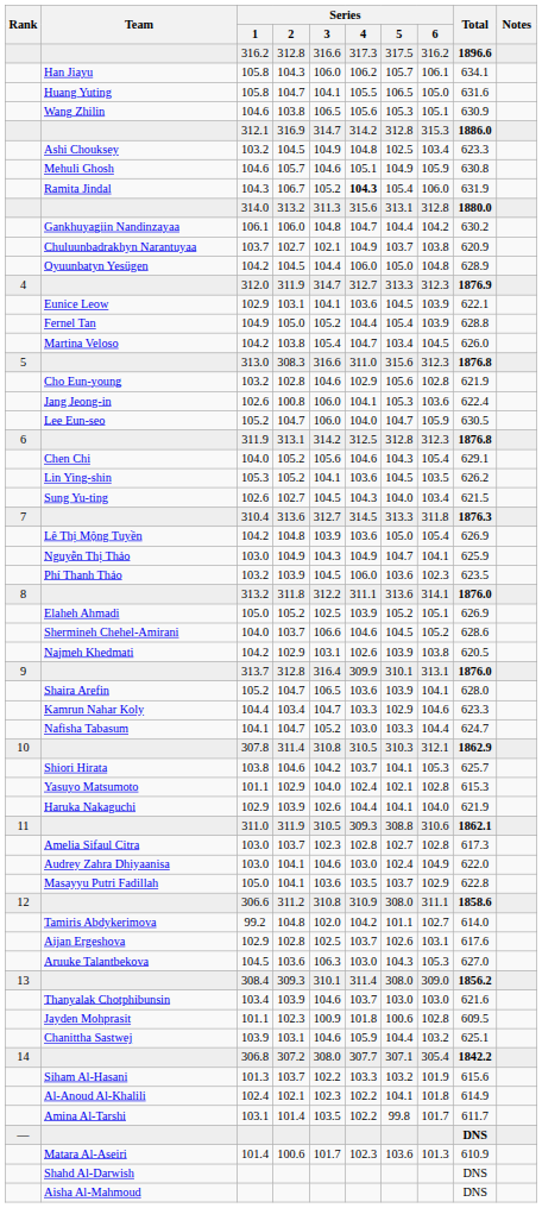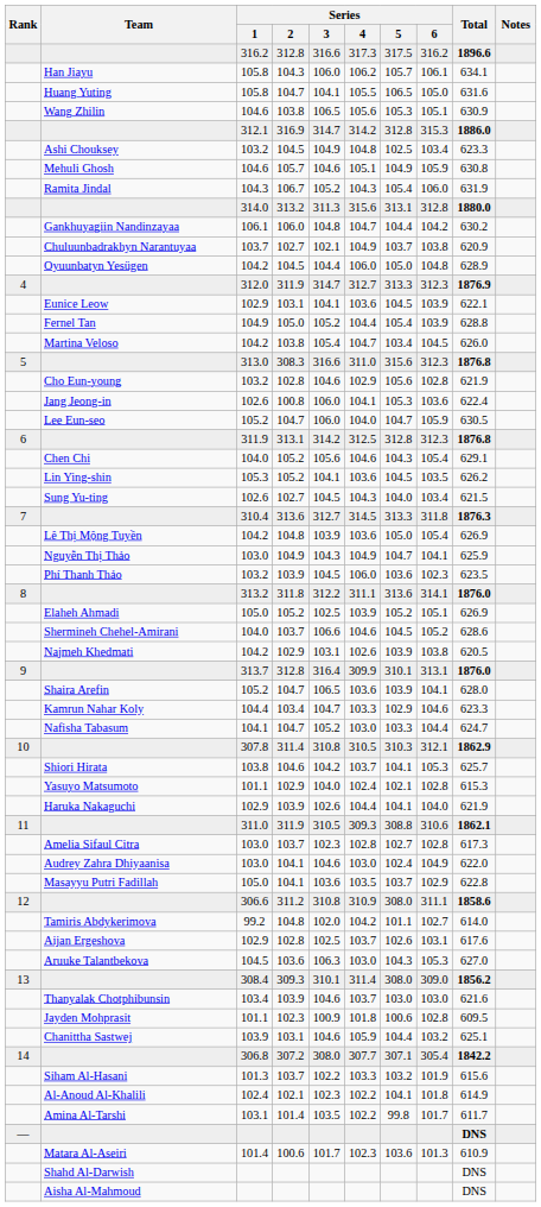Ramita Jindal | Series / 4: bold -> normal
